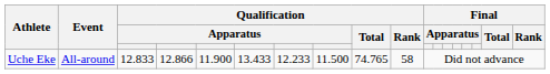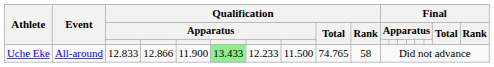row 4 | column 6: no background -> lightgreen background
